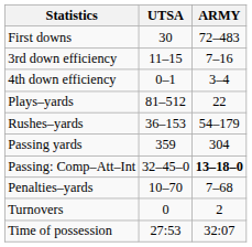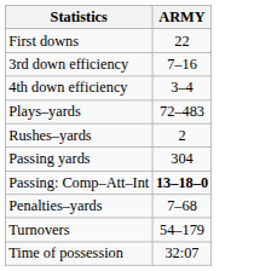- column: UTSA | 30 | 11–15 | 0–1 | 81–512 | 36–153 | 359 | 32–45–0 | 10–70 | 0 | 27:53
First downs | ARMY: 72–483 -> 22
Plays–yards | ARMY: 22 -> 72–483
Rushes–yards | ARMY: 54–179 -> 2
Turnovers | ARMY: 2 -> 54–179
